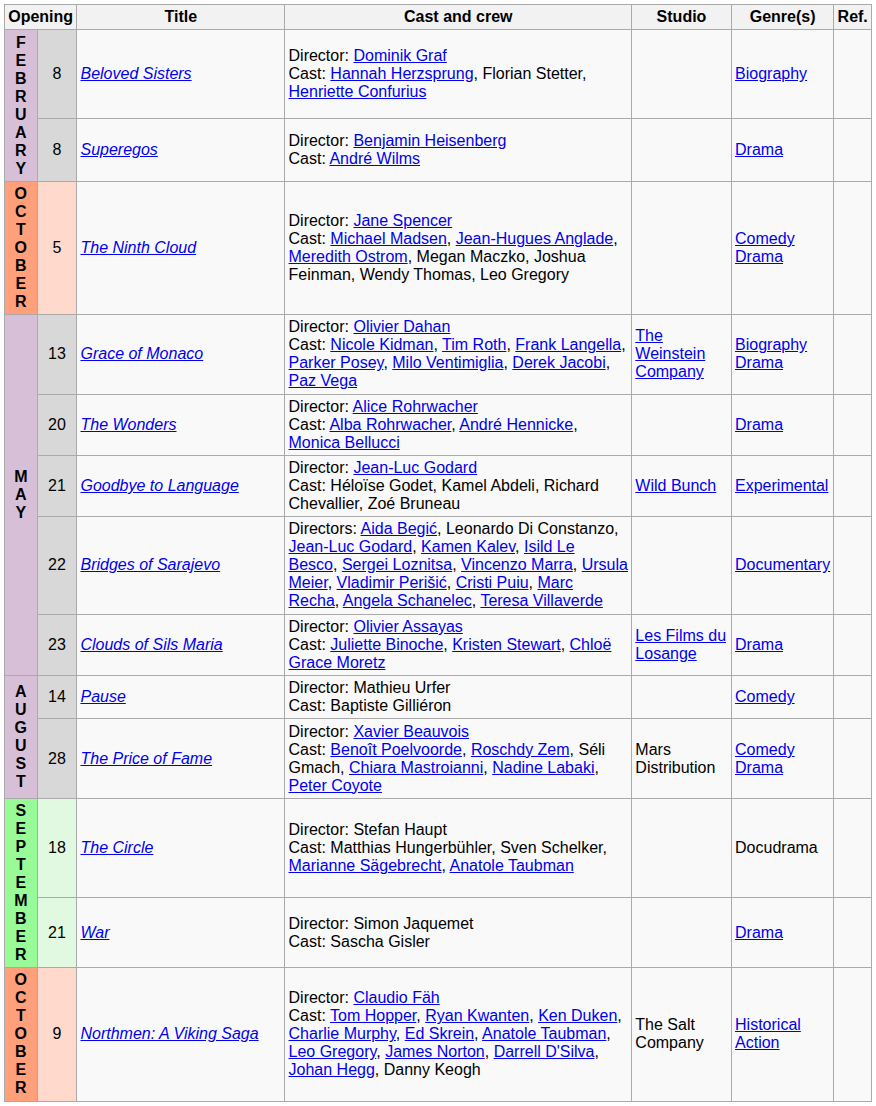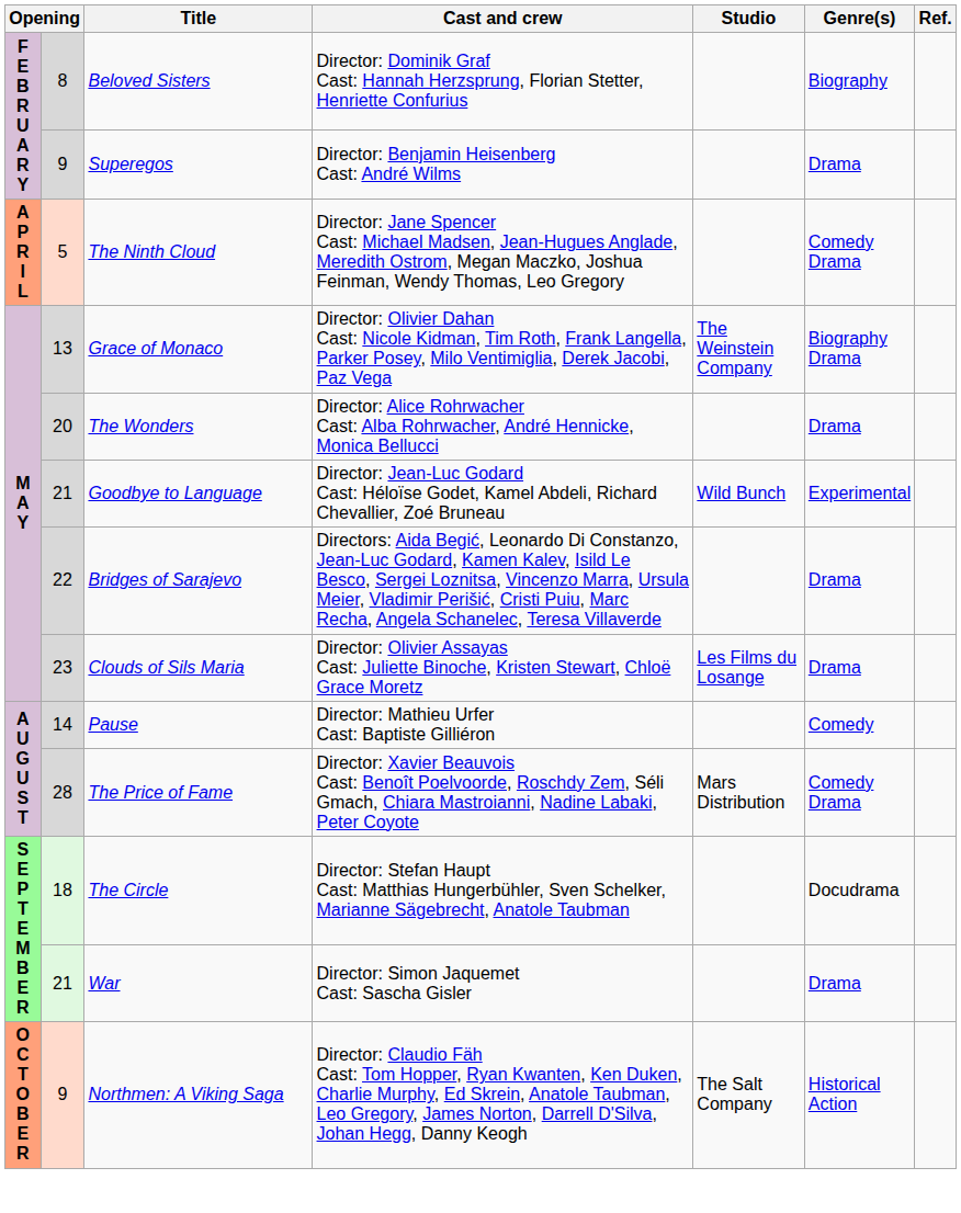Superegos | column 2: 8 -> 9
The Ninth Cloud | column 1: O C T O B E R -> A P R I L
Bridges of Sarajevo | Genre(s): Documentary -> Drama
